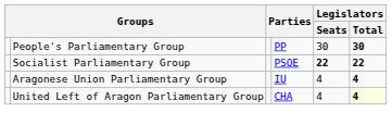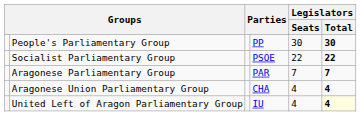Socialist Parliamentary Group | Legislators / Seats: bold -> normal
+ row: Aragonese Parliamentary Group | PAR | 7 | 7
Aragonese Union Parliamentary Group | column 4: IU -> CHA
United Left of Aragon Parliamentary Group | column 4: CHA -> IU
